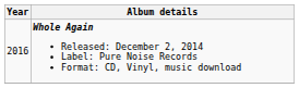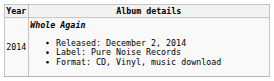row 2 | Year: 2016 -> 2014
